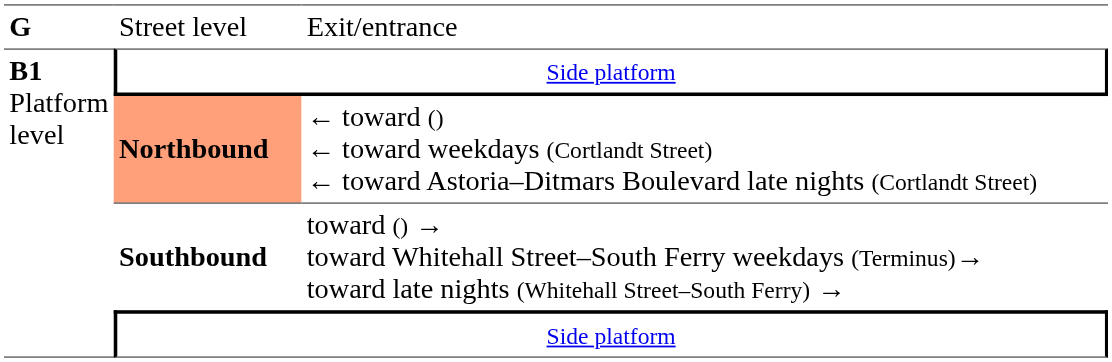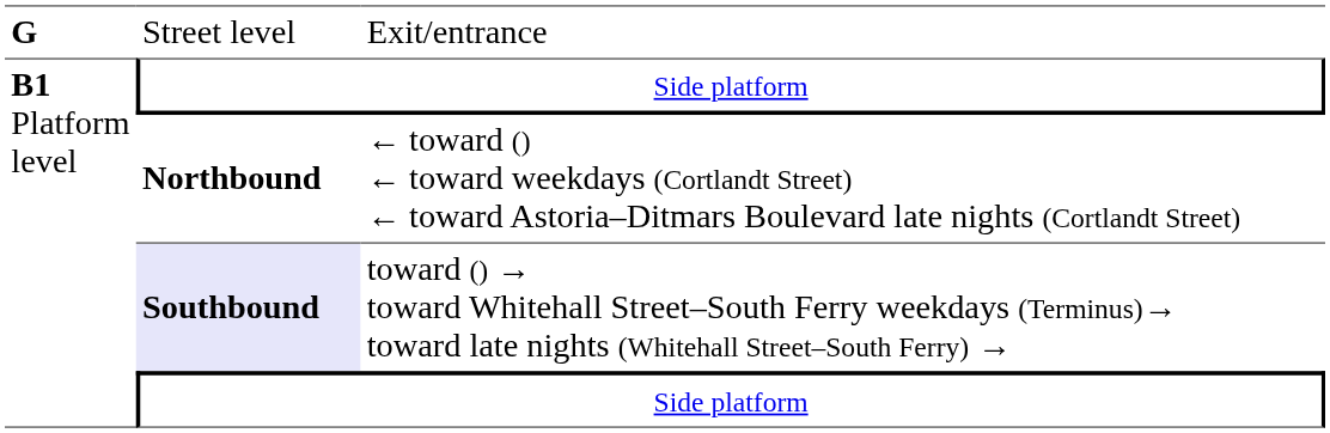Northbound | column 2: lightsalmon background -> no background
Southbound | column 2: no background -> lavender background
